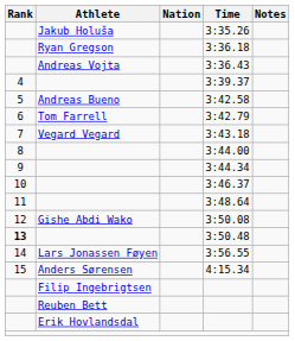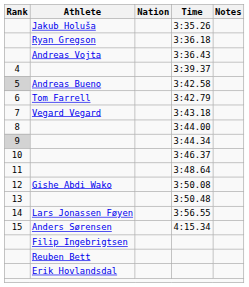3:42.58 | Rank: no background -> lightgrey background
3:44.34 | Rank: no background -> lightgrey background
3:50.48 | Rank: bold -> normal
